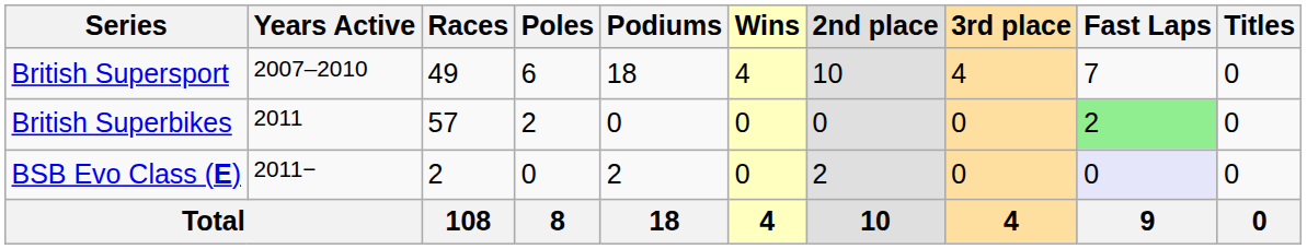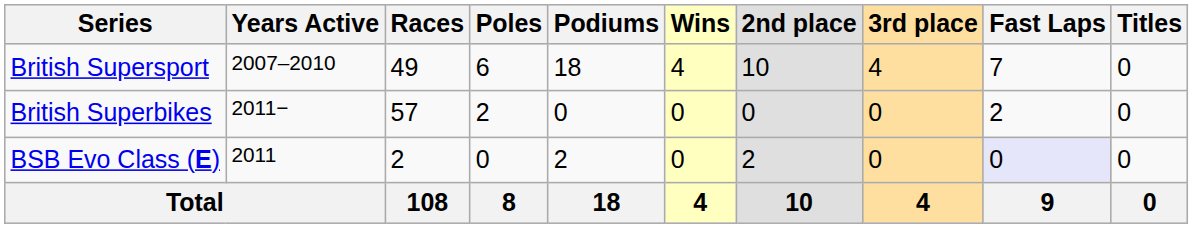British Superbikes | Years Active: 2011 -> 2011−
British Superbikes | Fast Laps: lightgreen background -> no background
BSB Evo Class (E) | Years Active: 2011− -> 2011
